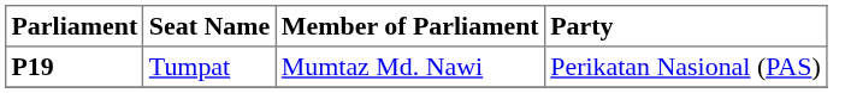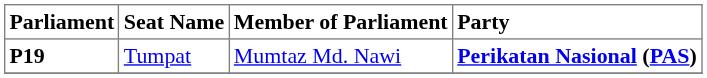P19 | Party: normal -> bold
